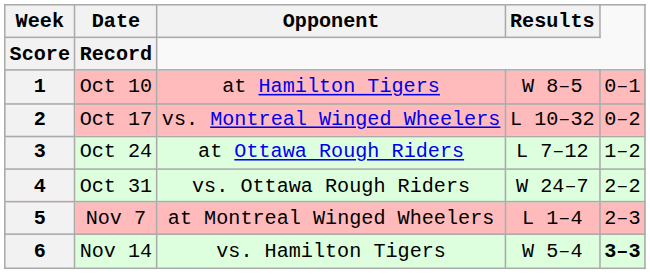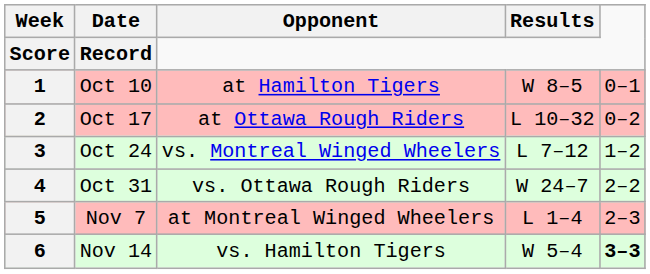2 | Opponent: vs. Montreal Winged Wheelers -> at Ottawa Rough Riders
3 | Opponent: at Ottawa Rough Riders -> vs. Montreal Winged Wheelers
